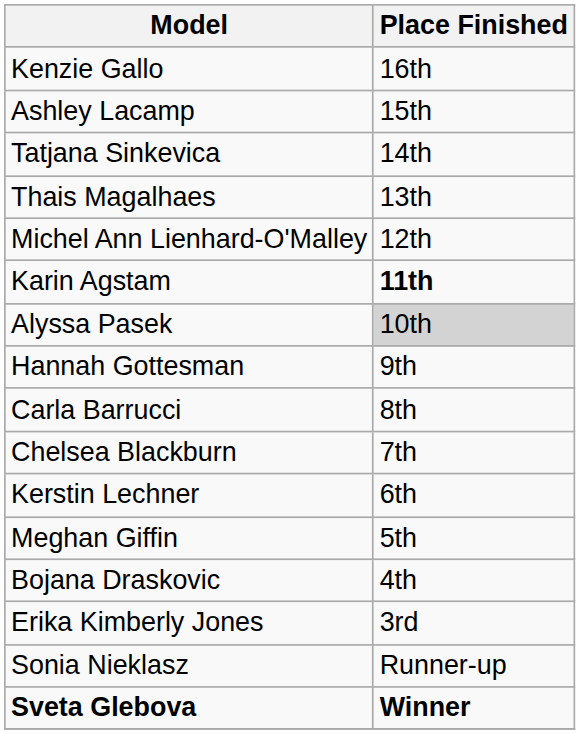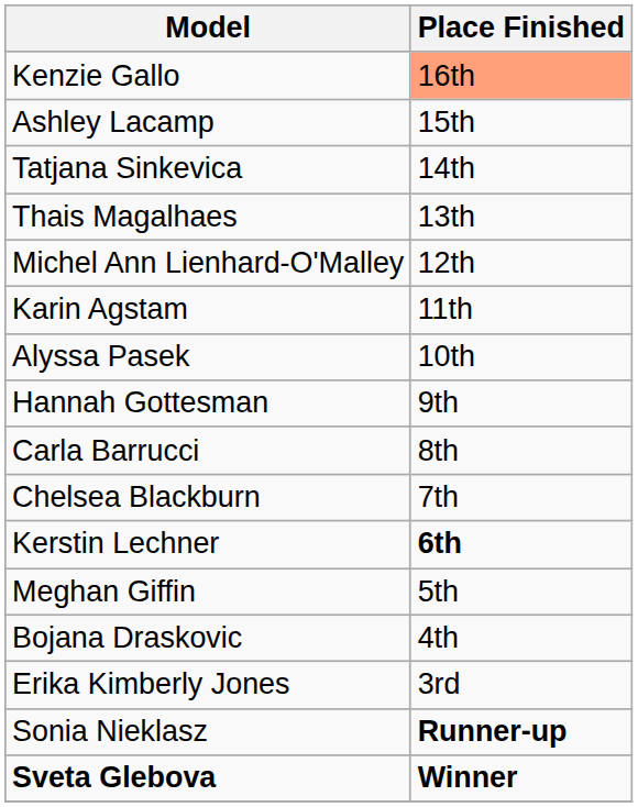Kenzie Gallo | Place Finished: no background -> lightsalmon background
Karin Agstam | Place Finished: bold -> normal
Alyssa Pasek | Place Finished: lightgrey background -> no background
Kerstin Lechner | Place Finished: normal -> bold
Sonia Nieklasz | Place Finished: normal -> bold
